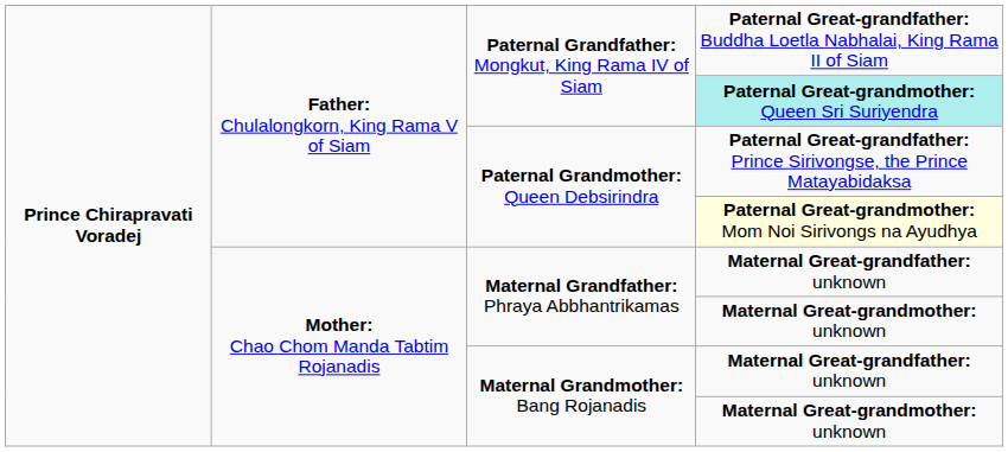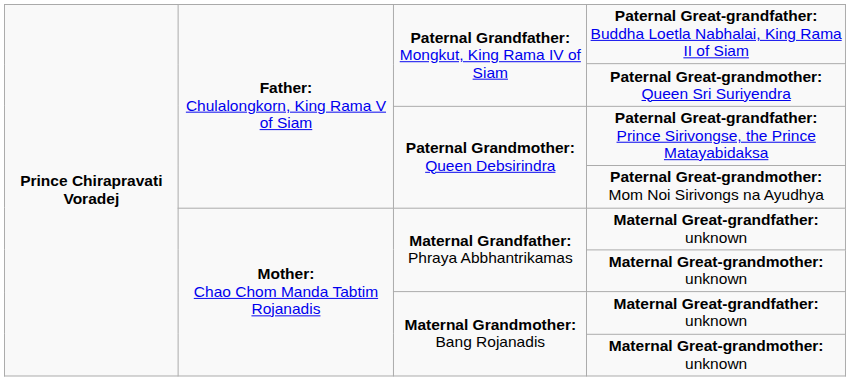Paternal Great-grandmother: Queen Sri Suriyendra | column 4: paleturquoise background -> no background
Paternal Great-grandmother: Mom Noi Sirivongs na Ayudhya | column 4: lightyellow background -> no background
